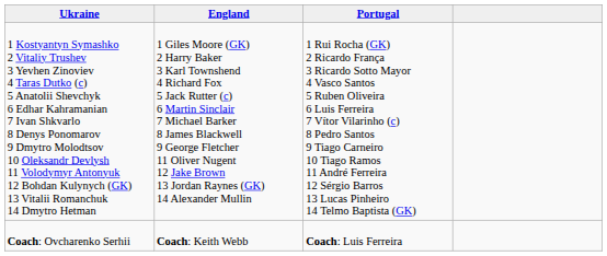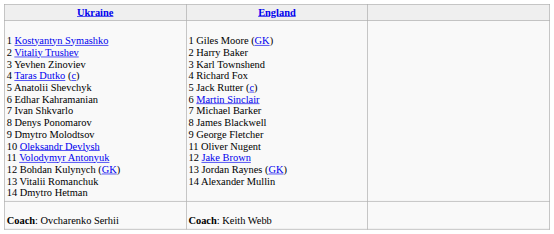- column: Portugal | 1 Rui Rocha (GK) 2 Ricardo França 3 Ricardo Sotto Mayor 4 Vasco Santos 5 Ruben Oliveira 6 Luis Ferreira 7 Vítor Vilarinho (c) 8 Pedro Santos 9 Tiago Carneiro 10 Tiago Ramos 11 André Ferreira 12 Sérgio Barros 13 Lucas Pinheiro 14 Telmo Baptista (GK) | Coach: Luis Ferreira
